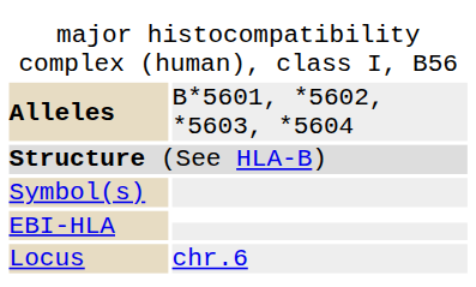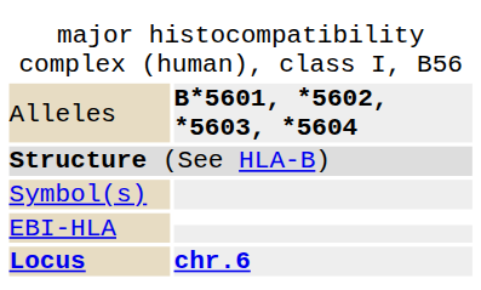Alleles | column 1: bold -> normal
Alleles | column 2: normal -> bold
Locus | column 1: normal -> bold
Locus | column 2: normal -> bold
